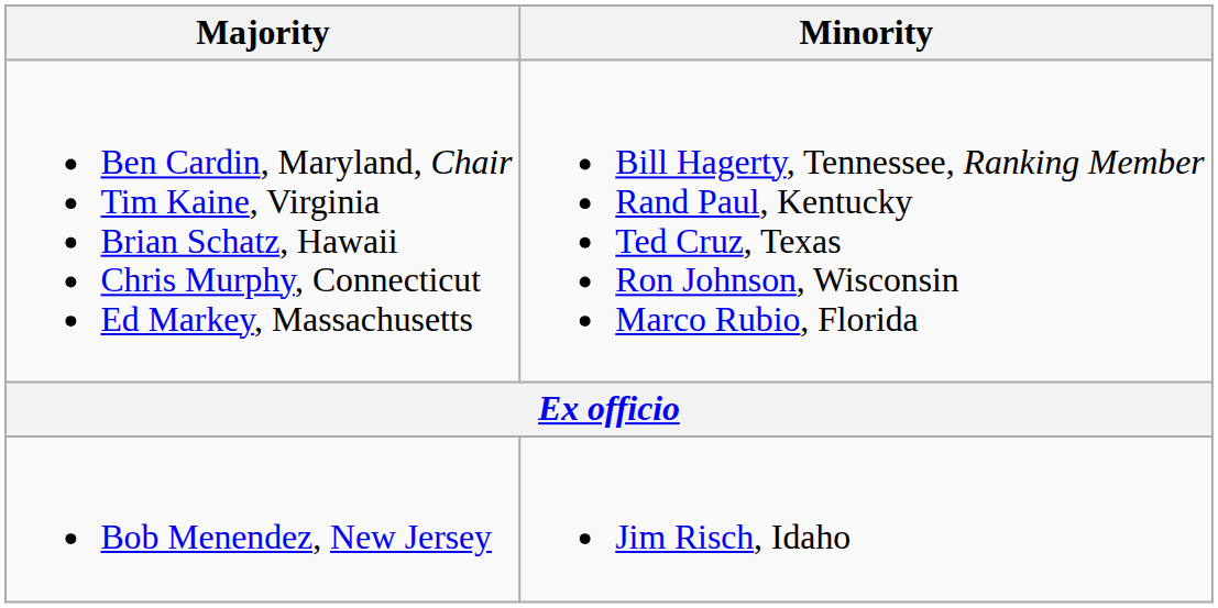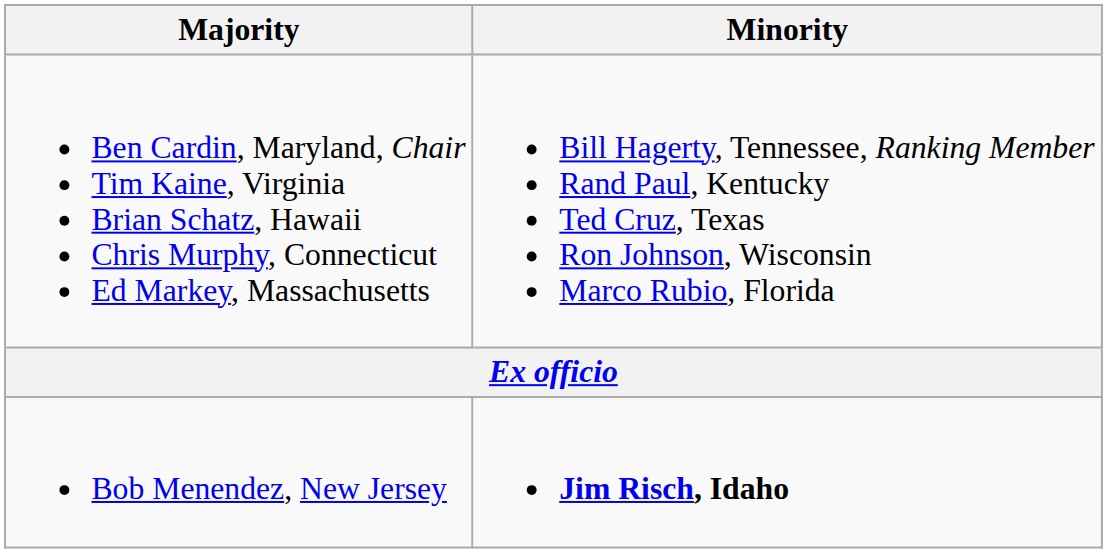Bob Menendez, New Jersey | Minority: normal -> bold
